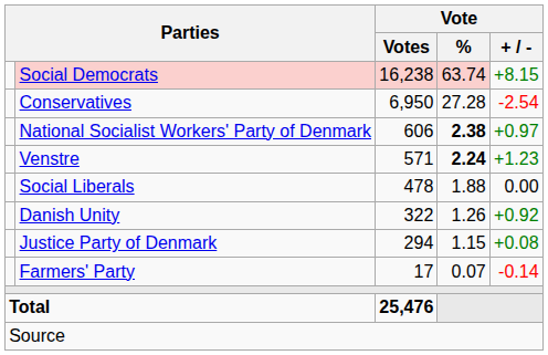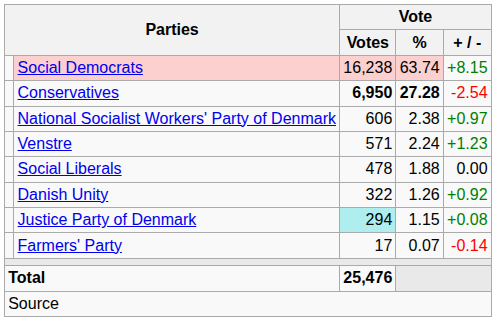Conservatives | Vote / Votes: normal -> bold
Conservatives | Vote / %: normal -> bold
National Socialist Workers' Party of Denmark | Vote / %: bold -> normal
Venstre | Vote / %: bold -> normal
Justice Party of Denmark | Vote / Votes: no background -> paleturquoise background
